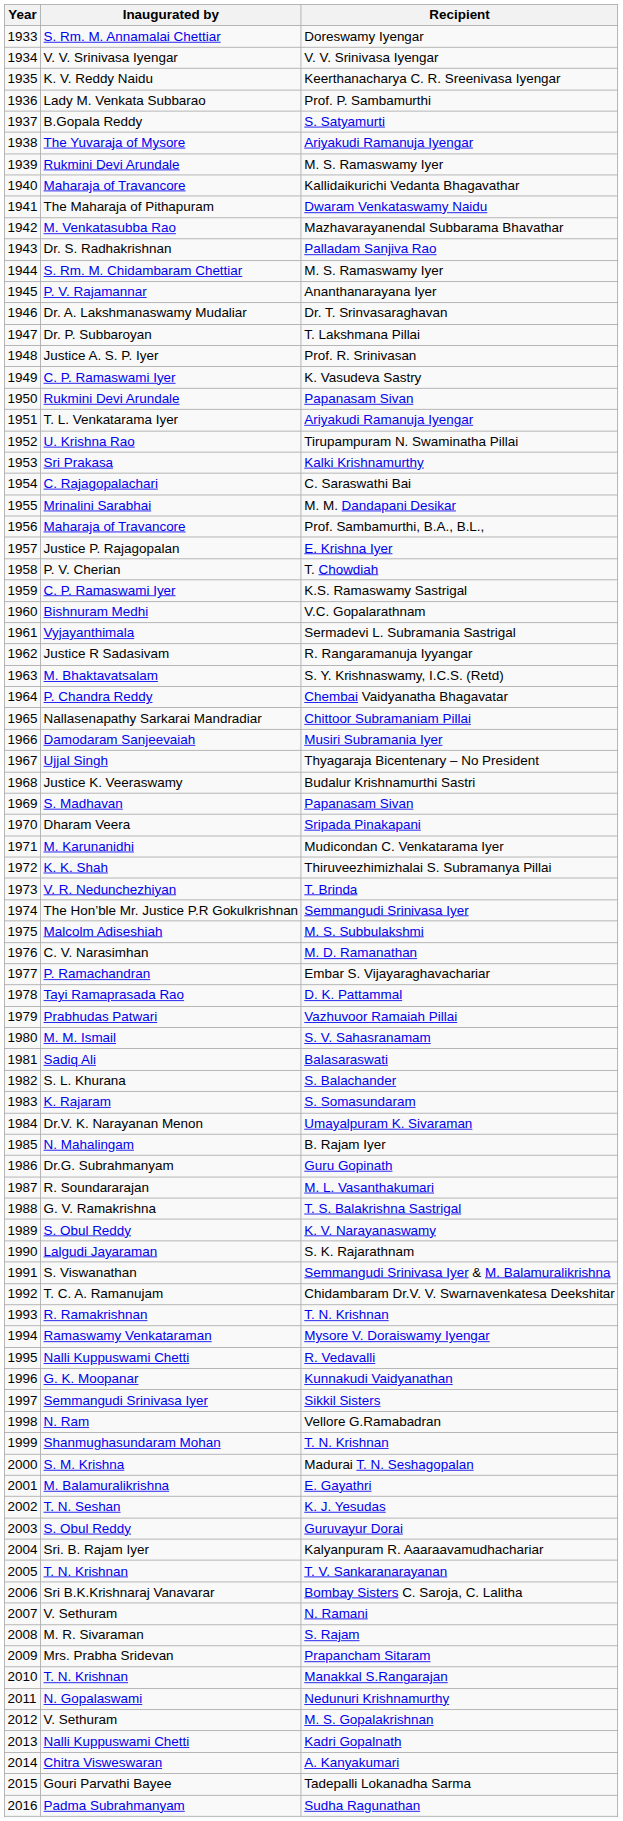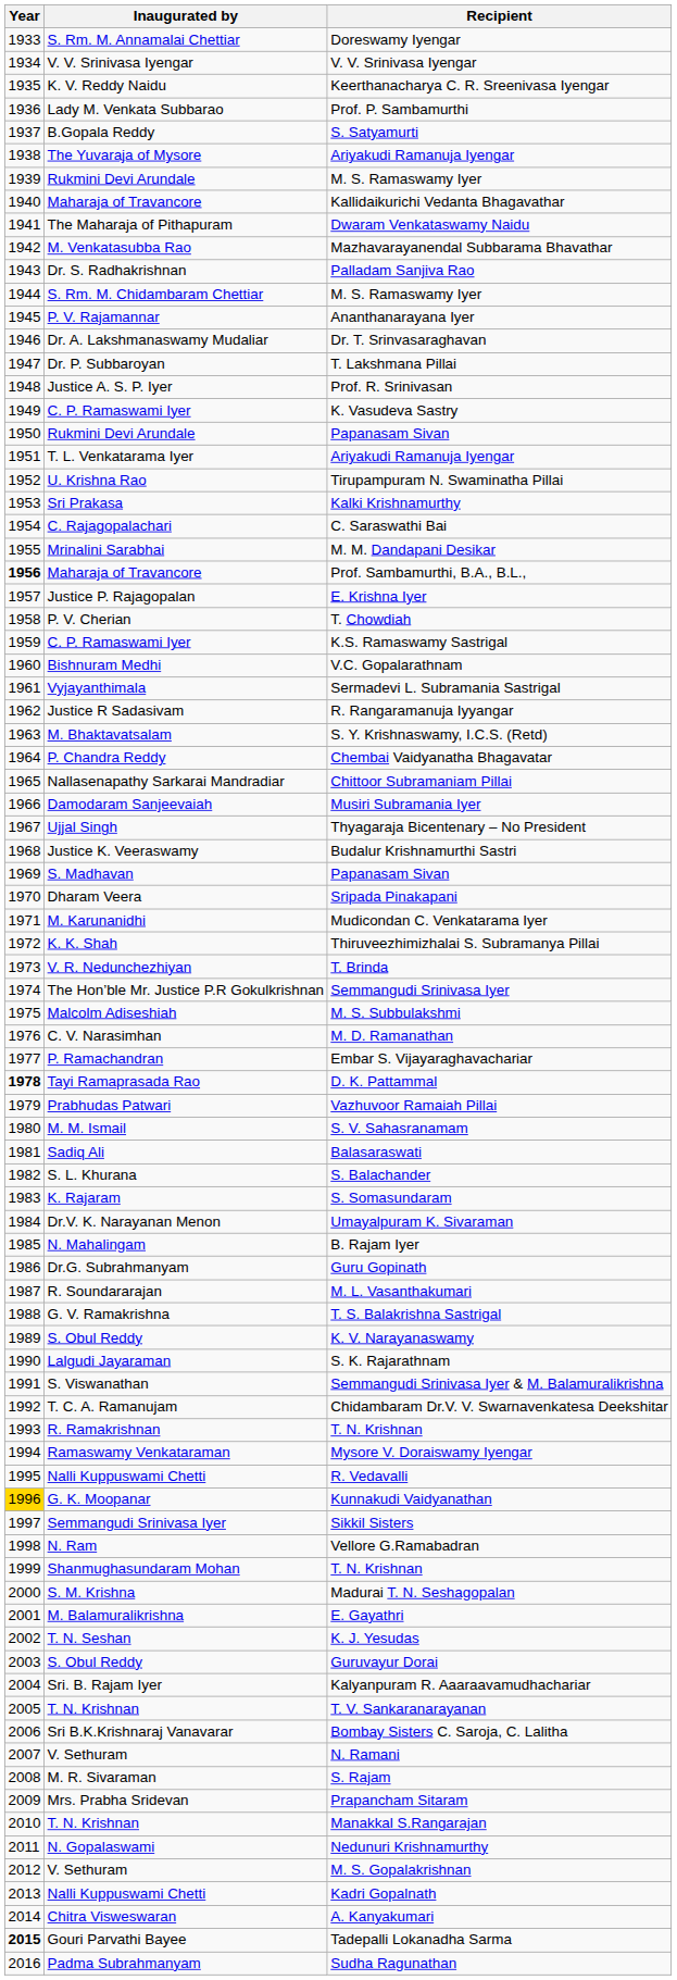Prof. Sambamurthi, B.A., B.L., | Year: normal -> bold
D. K. Pattammal | Year: normal -> bold
Kunnakudi Vaidyanathan | Year: no background -> gold background
Tadepalli Lokanadha Sarma | Year: normal -> bold
